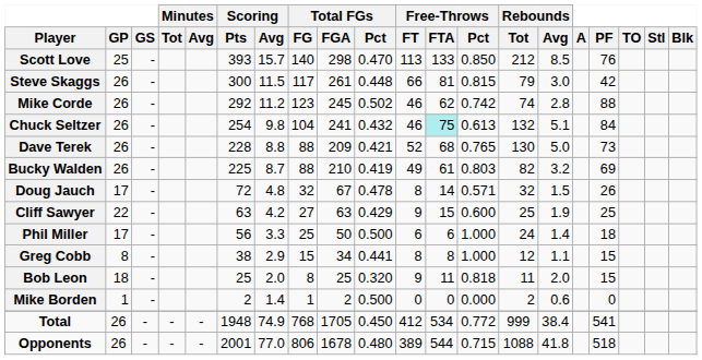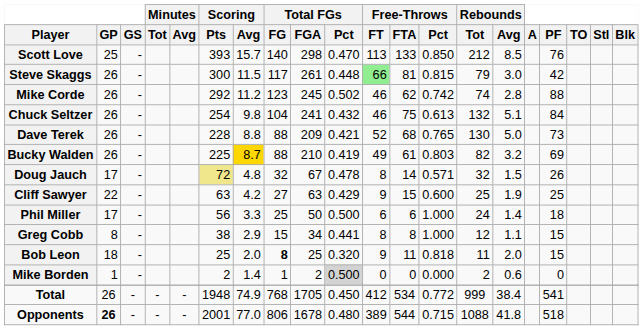Steve Skaggs | Free-Throws / FT: no background -> lightgreen background
Chuck Seltzer | Free-Throws / FTA: paleturquoise background -> no background
Bucky Walden | Scoring / Avg: no background -> gold background
Doug Jauch | Scoring / Pts: no background -> khaki background
Bob Leon | Total FGs / FG: normal -> bold
Mike Borden | Total FGs / Pct: no background -> lightgrey background
Opponents | GP: normal -> bold
